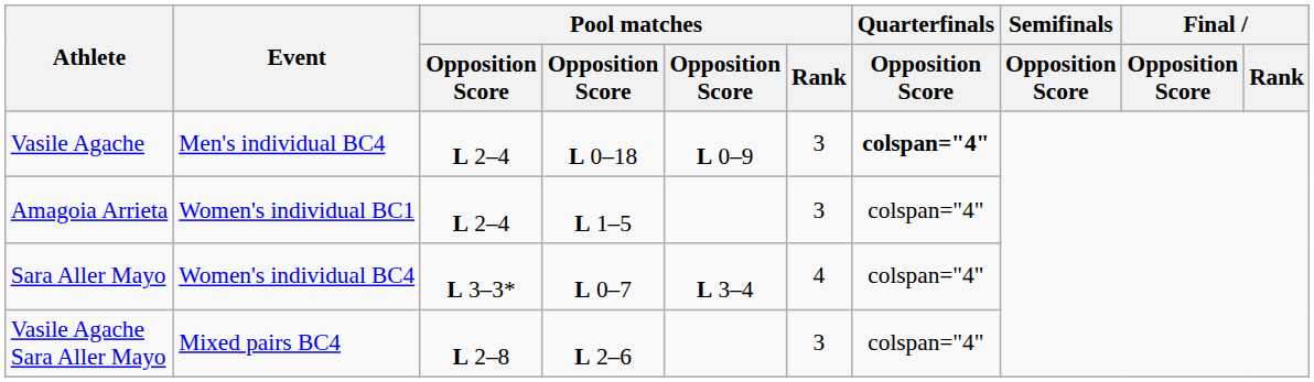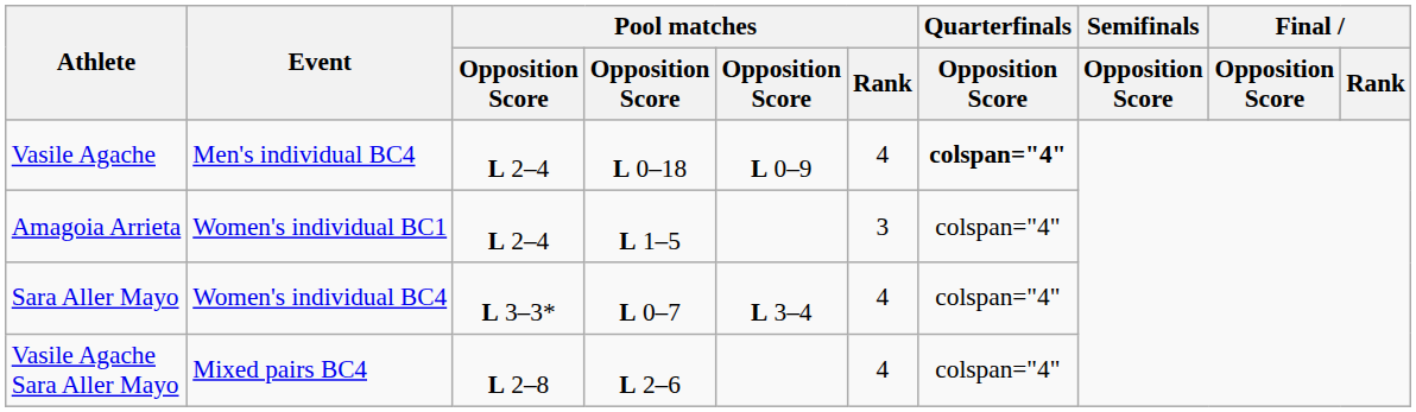Vasile Agache | Pool matches / Rank: 3 -> 4
Vasile Agache Sara Aller Mayo | Pool matches / Rank: 3 -> 4
